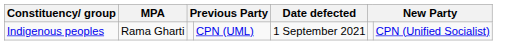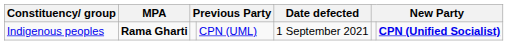Indigenous peoples | MPA: normal -> bold
Indigenous peoples | column 7: normal -> bold
